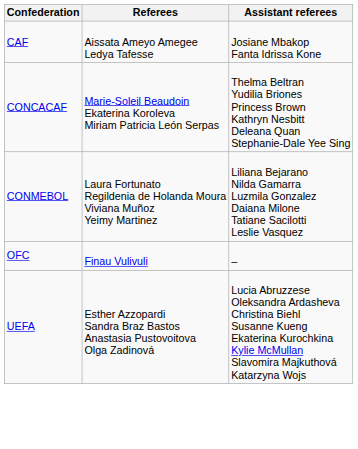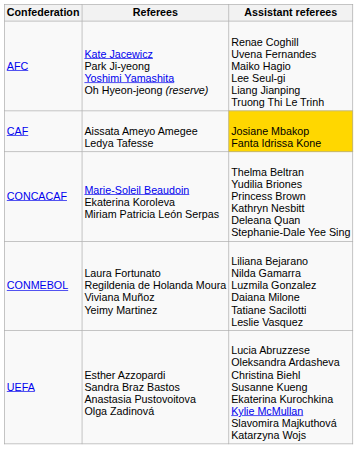+ row: AFC | Kate Jacewicz Park Ji-yeong Yoshimi Yamashita Oh Hyeon-jeong (reserve) | Renae Coghill Uvena Fernandes Maiko Hagio Lee Seul-gi Liang Jianping Truong Thi Le Trinh
CAF | Assistant referees: no background -> gold background
- row: OFC | Finau Vulivuli | –
